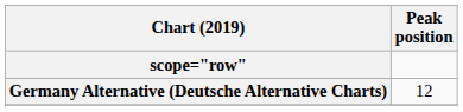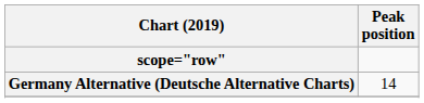Germany Alternative (Deutsche Alternative Charts) | Peak position: 12 -> 14
